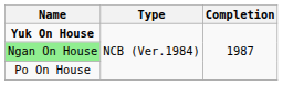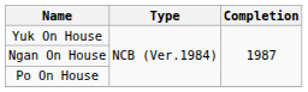Yuk On House | Name: bold -> normal
Ngan On House | Name: lightgreen background -> no background
